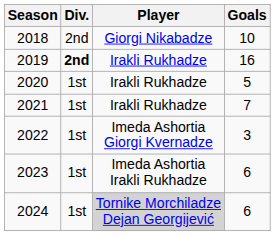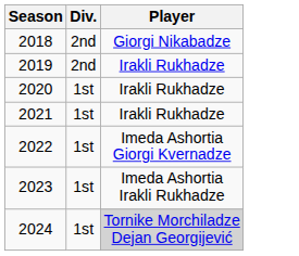- column: Goals | 10 | 16 | 5 | 7 | 3 | 6 | 6
2019 | Div.: bold -> normal
